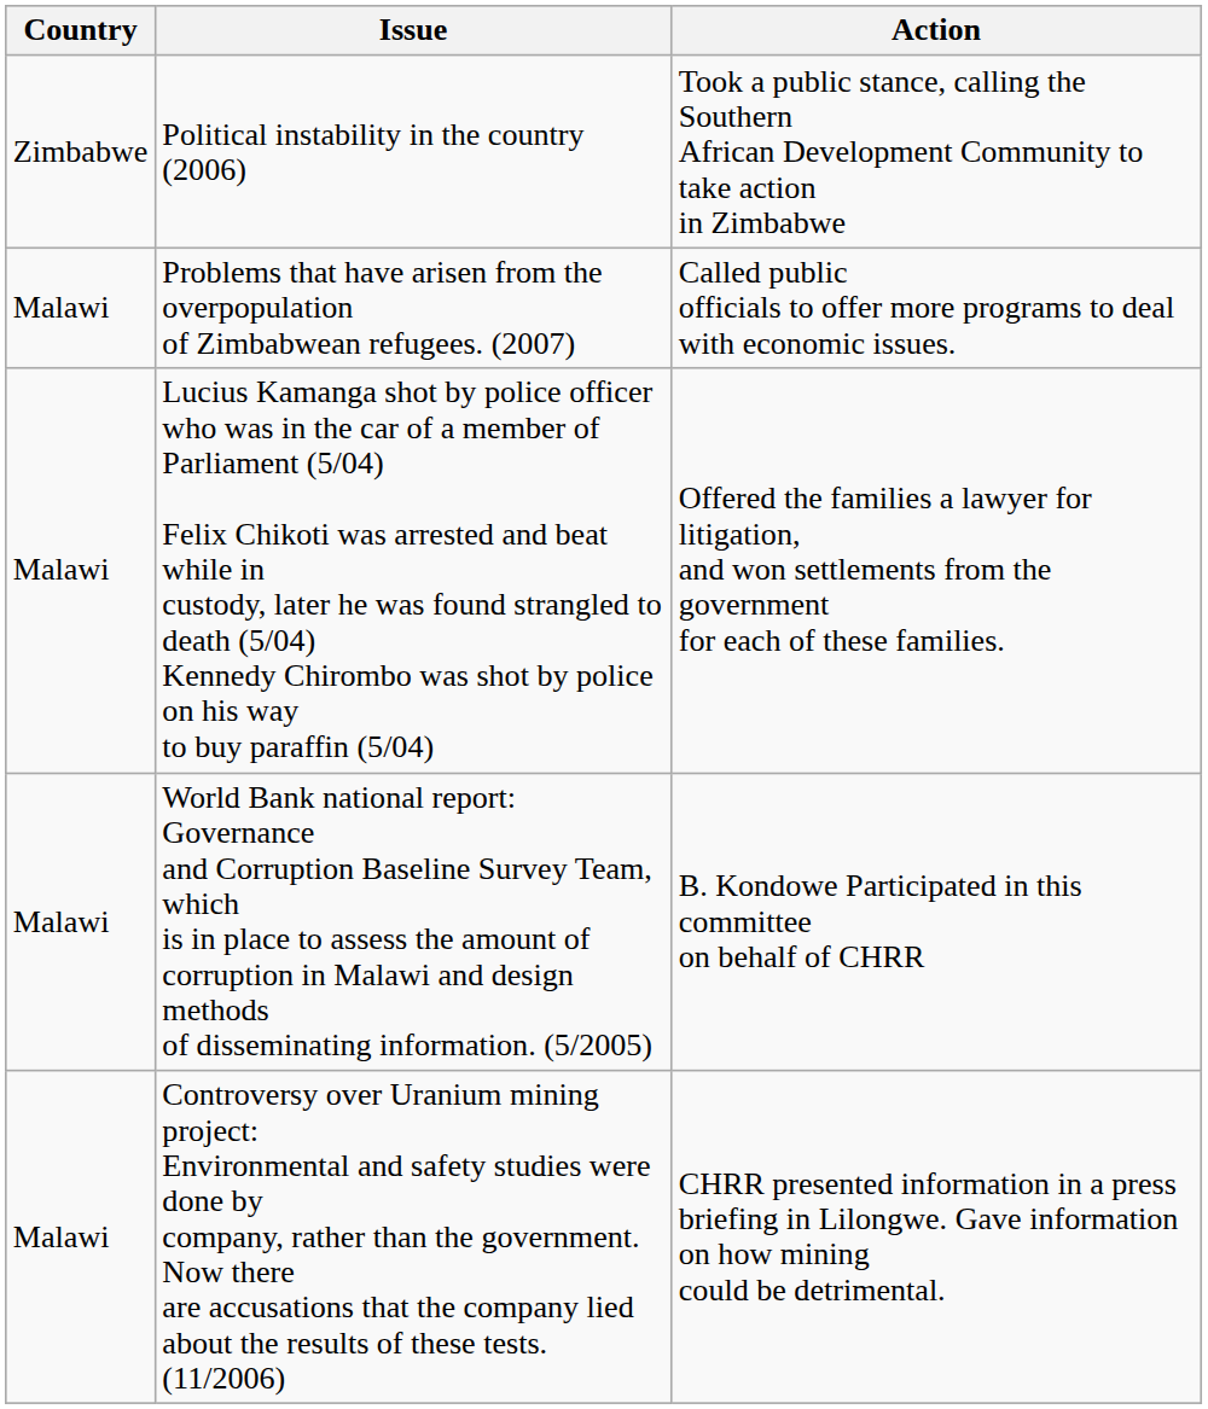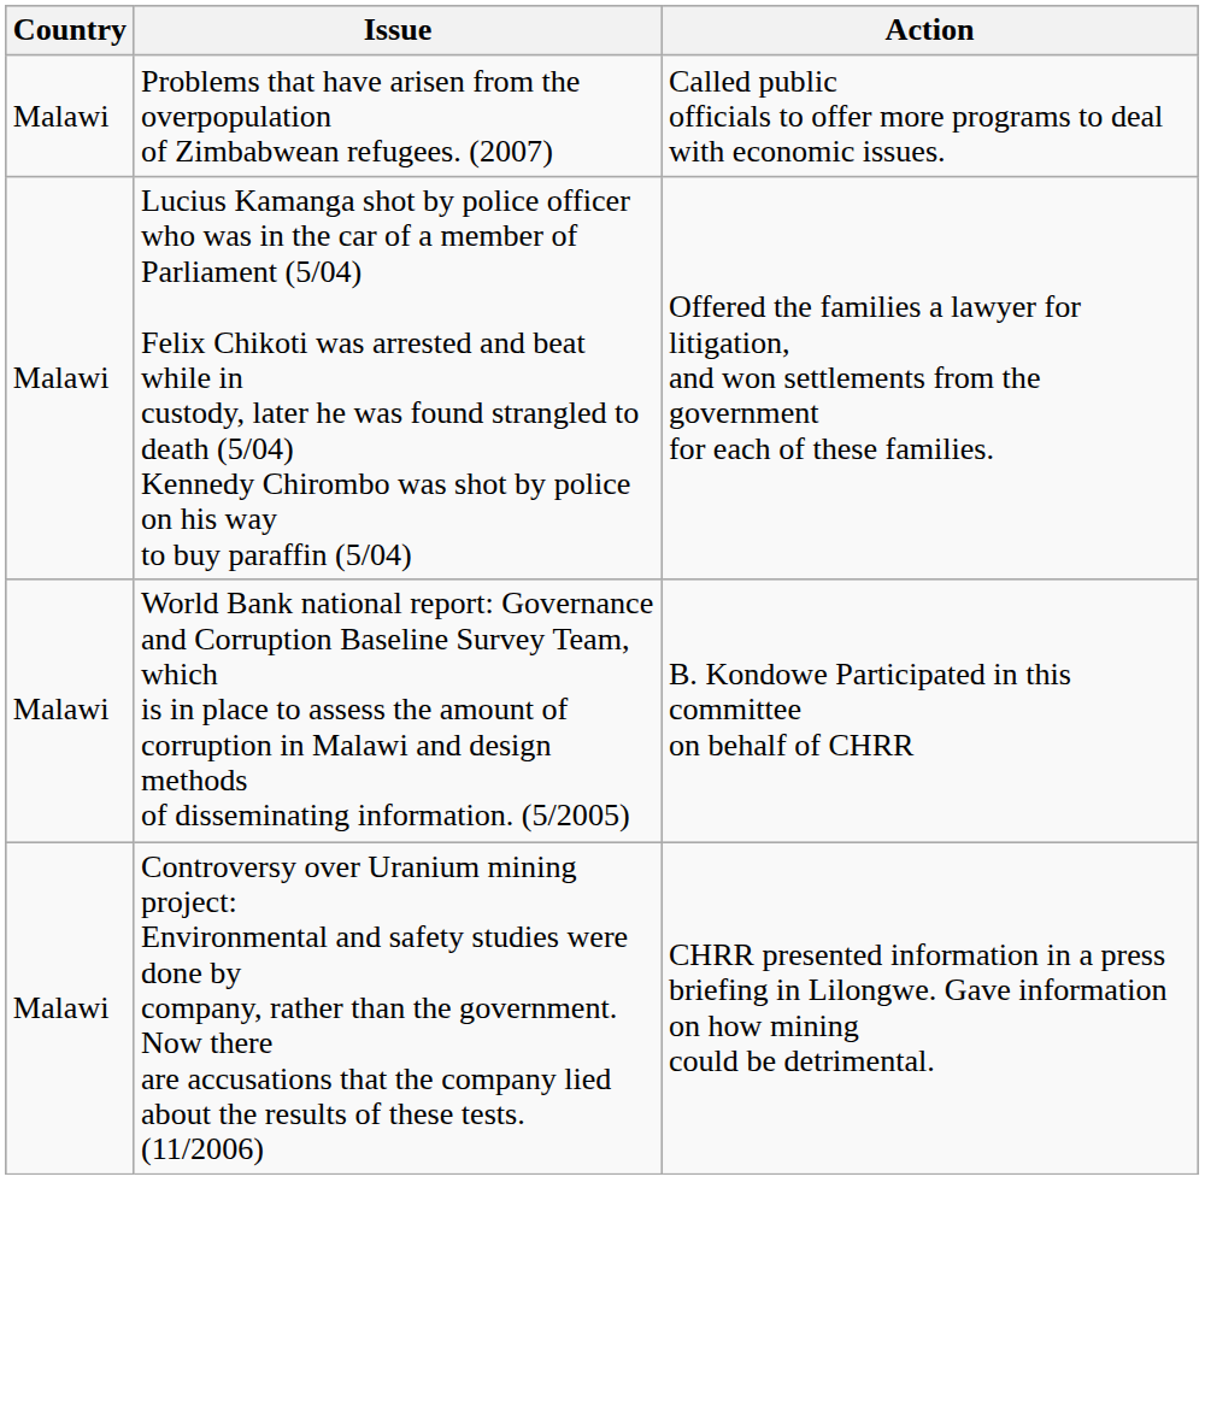- row: Zimbabwe | Political instability in the country (2006) | Took a public stance, calling the Southern African Development Community to take action in Zimbabwe
